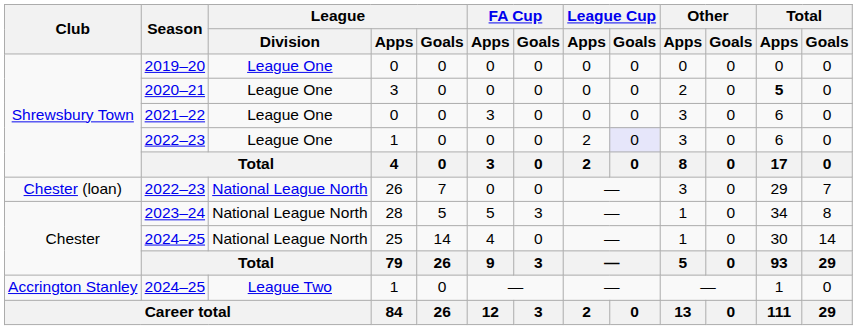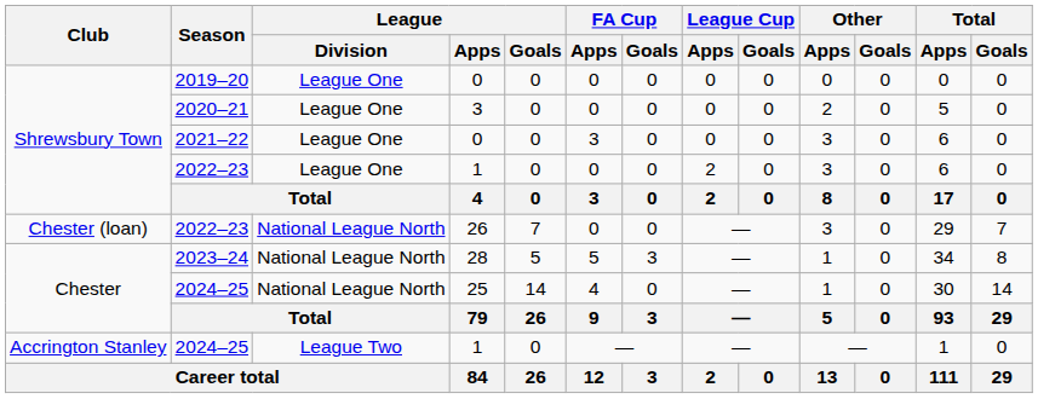2020–21 | Total / Apps: bold -> normal
2022–23 / 1 | League Cup / Goals: lavender background -> no background
